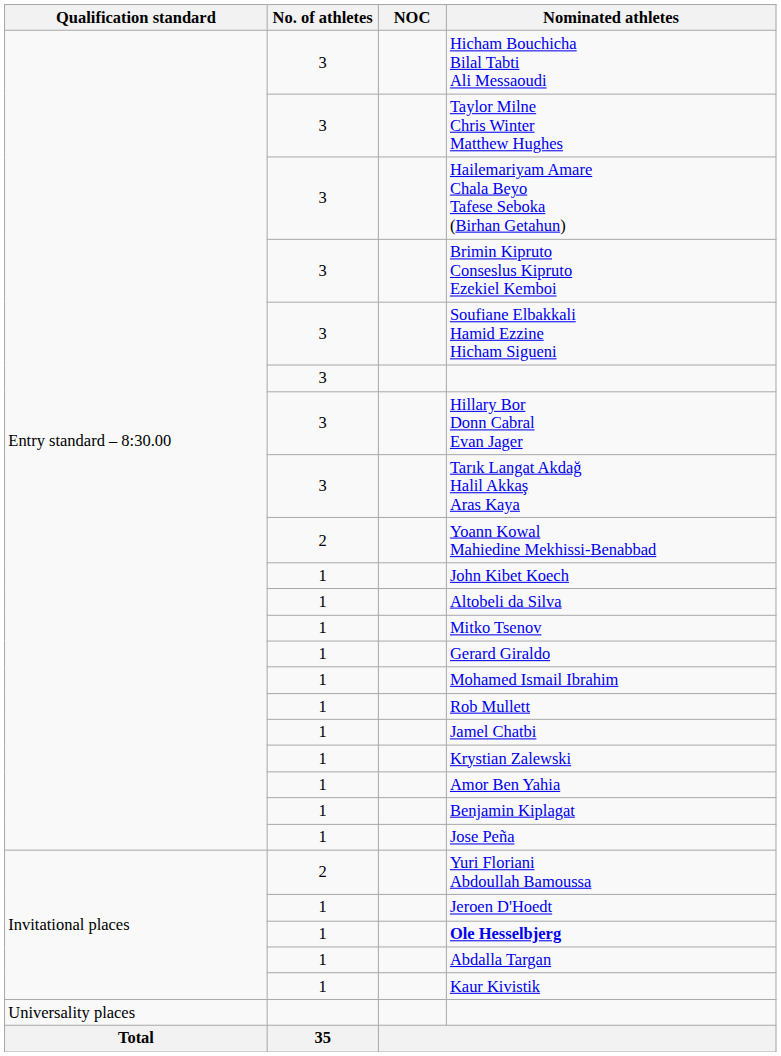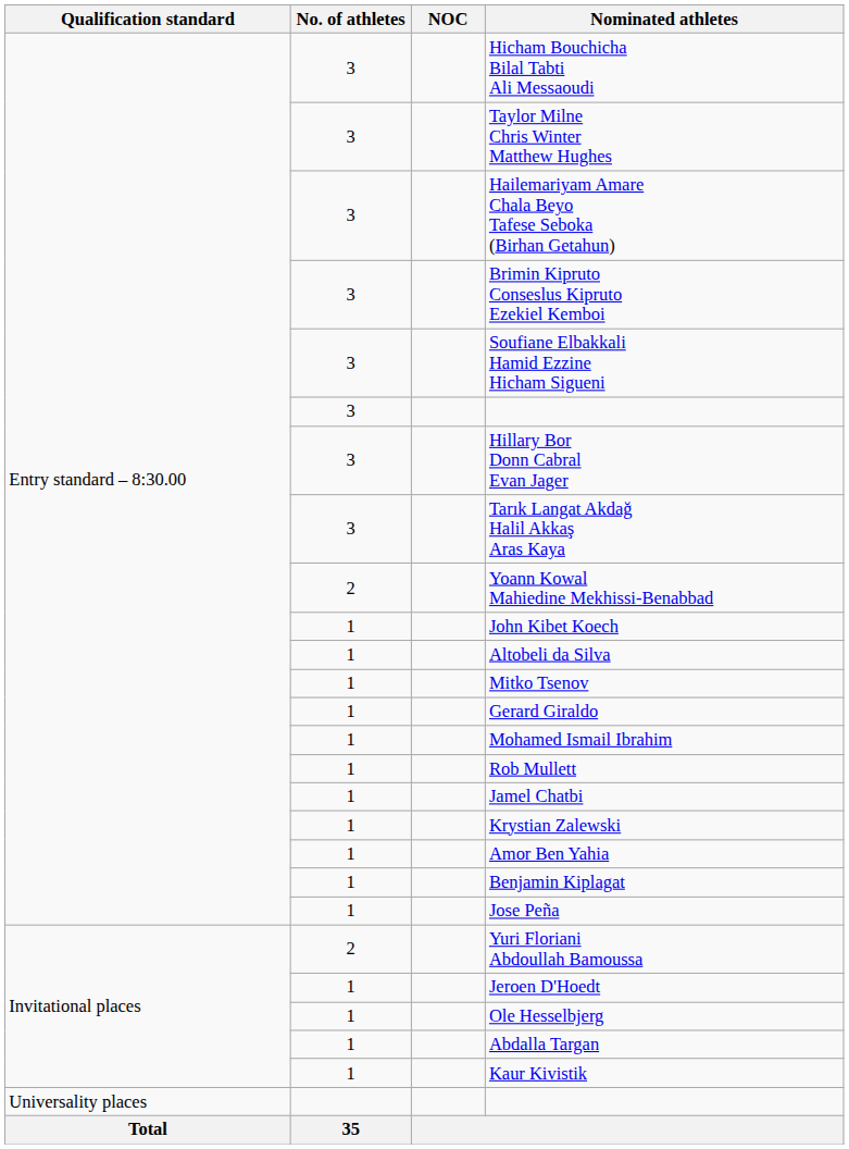Ole Hesselbjerg | Nominated athletes: bold -> normal
